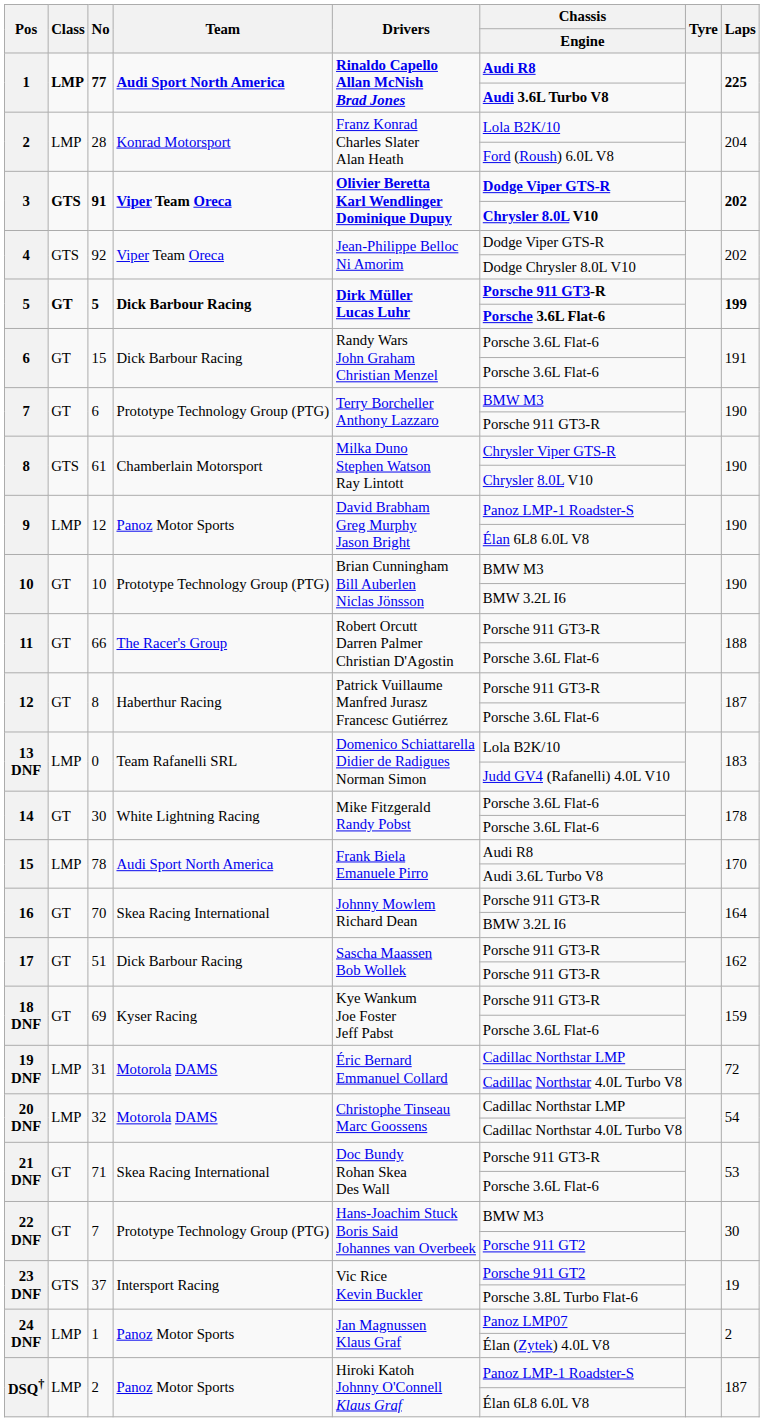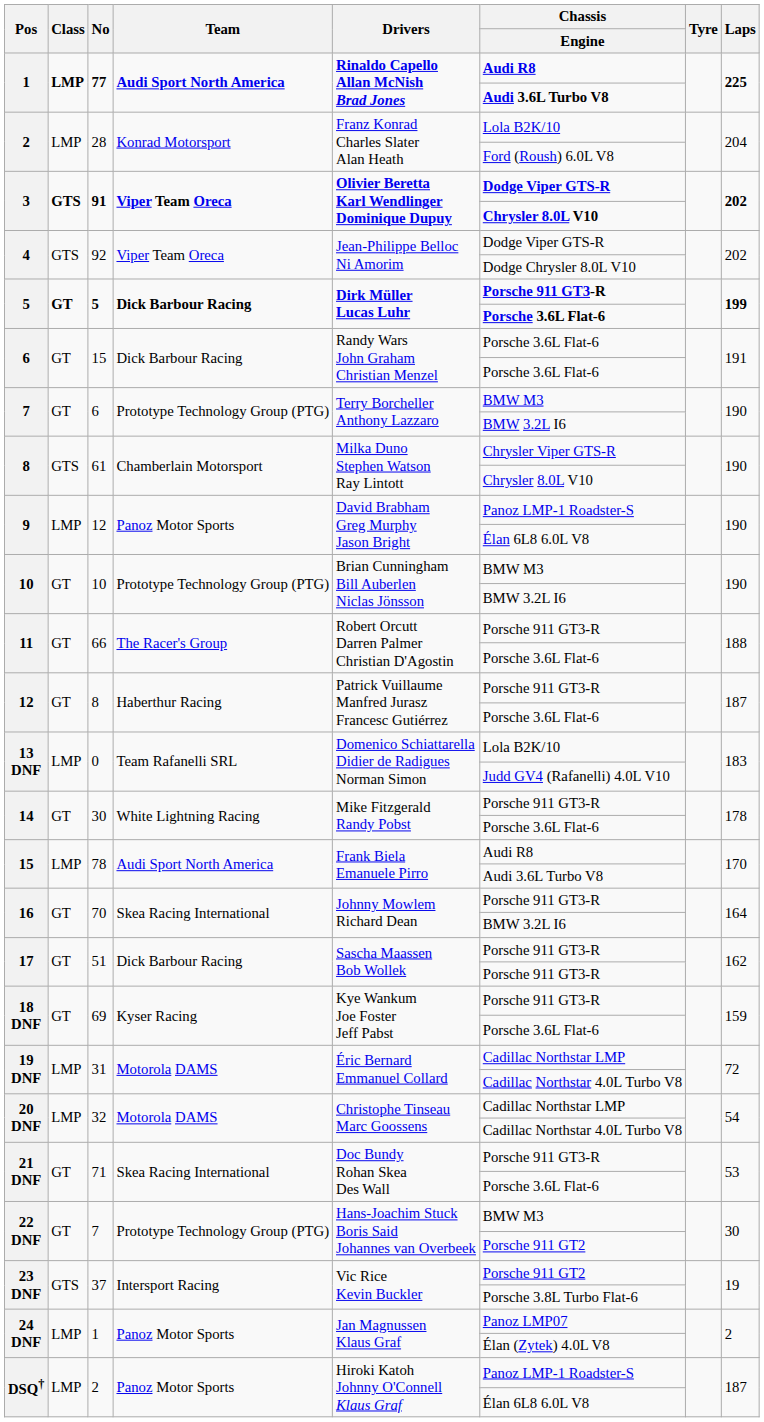row 16 | Chassis / Engine: Porsche 911 GT3-R -> BMW 3.2L I6
row 29 | Chassis / Engine: Porsche 3.6L Flat-6 -> Porsche 911 GT3-R
